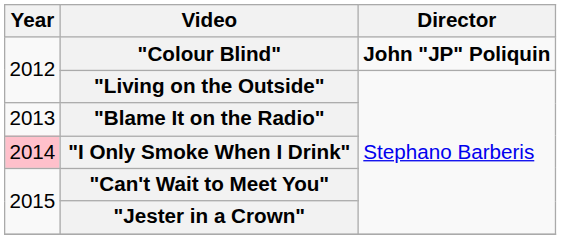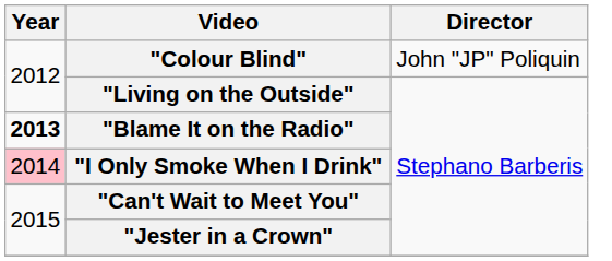"Colour Blind" | Director: bold -> normal
"Blame It on the Radio" | Year: normal -> bold
